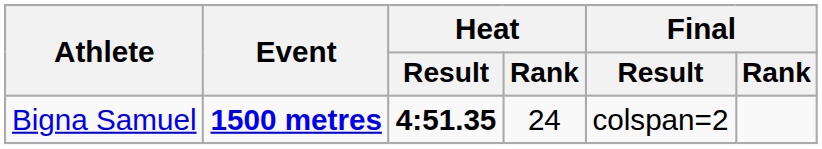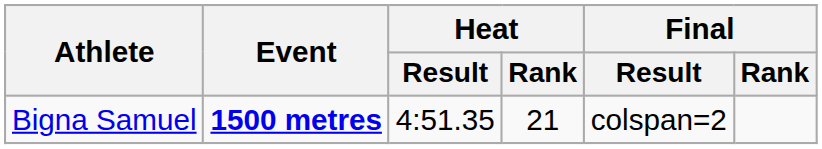Bigna Samuel | Heat / Result: bold -> normal
Bigna Samuel | Heat / Rank: 24 -> 21
